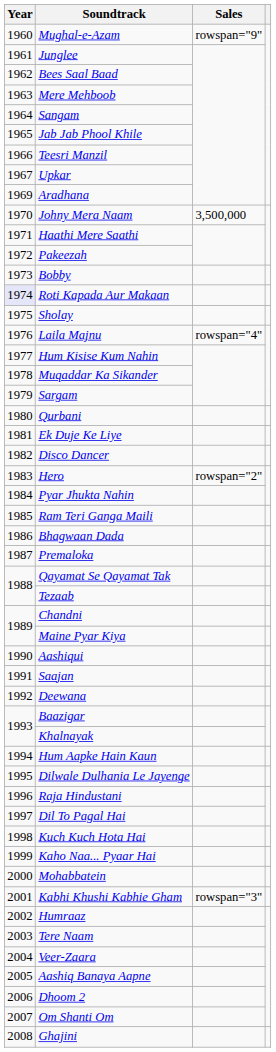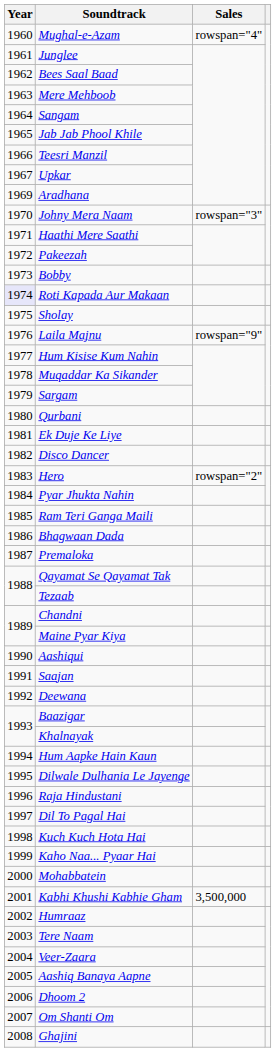Mughal-e-Azam | Sales: rowspan="9" -> rowspan="4"
Johny Mera Naam | Sales: 3,500,000 -> rowspan="3"
Laila Majnu | Sales: rowspan="4" -> rowspan="9"
Kabhi Khushi Kabhie Gham | Sales: rowspan="3" -> 3,500,000
